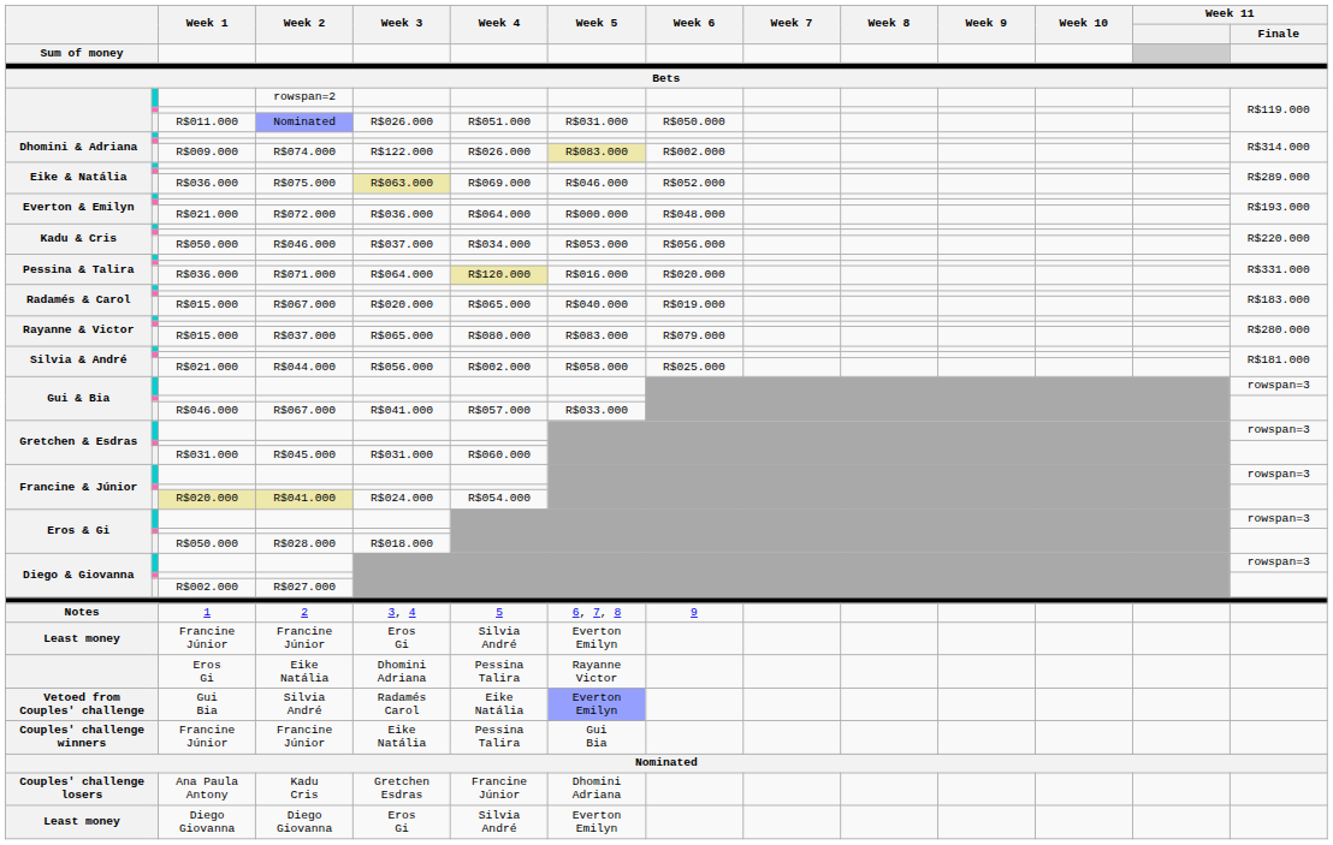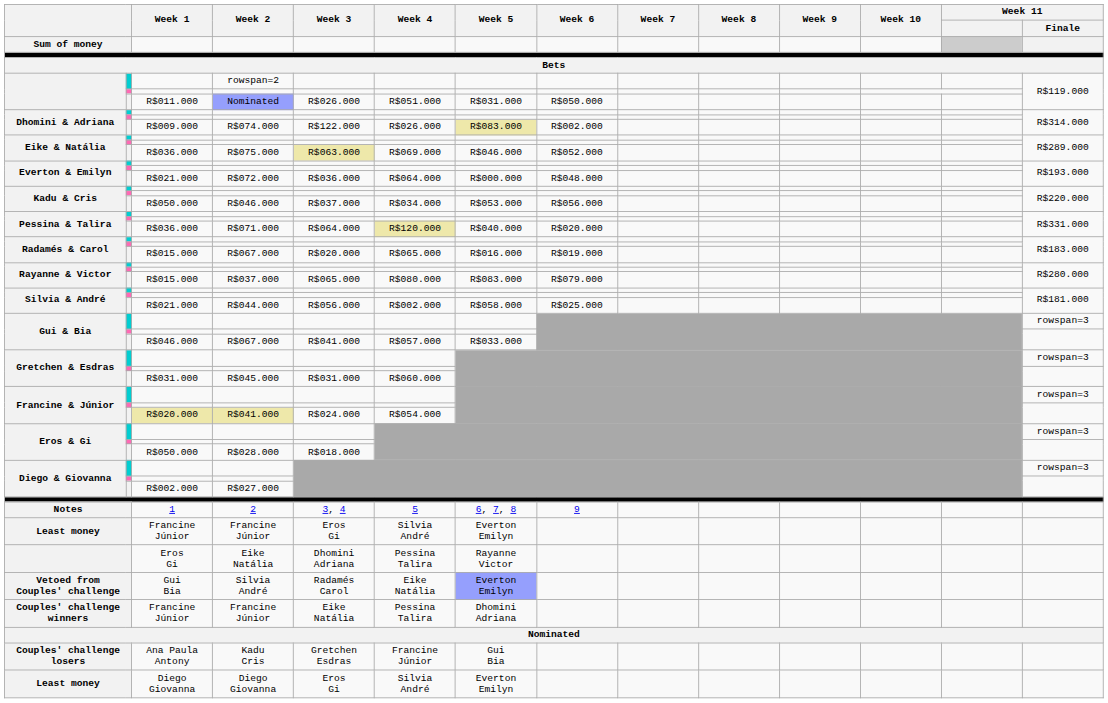R$071.000 | Week 5: R$016.000 -> R$040.000
Radamés & Carol / R$067.000 | Week 5: R$040.000 -> R$016.000
Couples' challenge winners / Francine Júnior | Week 5: Gui Bia -> Dhomini Adriana
Kadu Cris | Week 5: Dhomini Adriana -> Gui Bia
